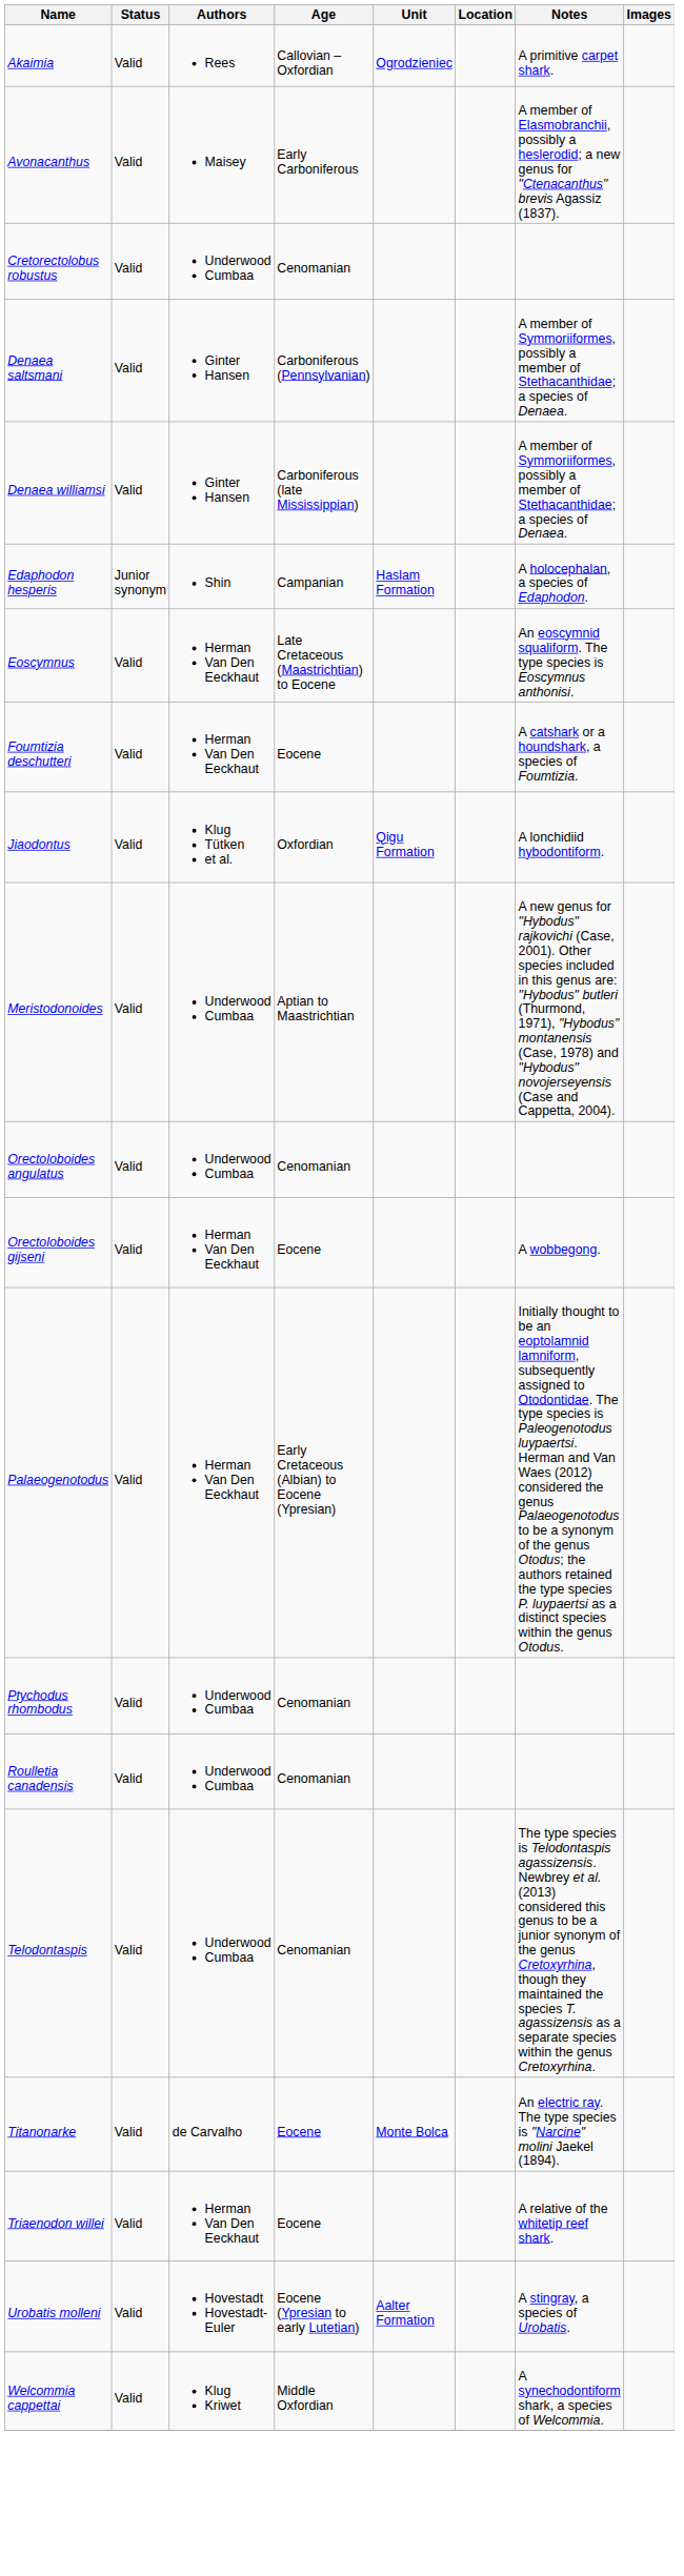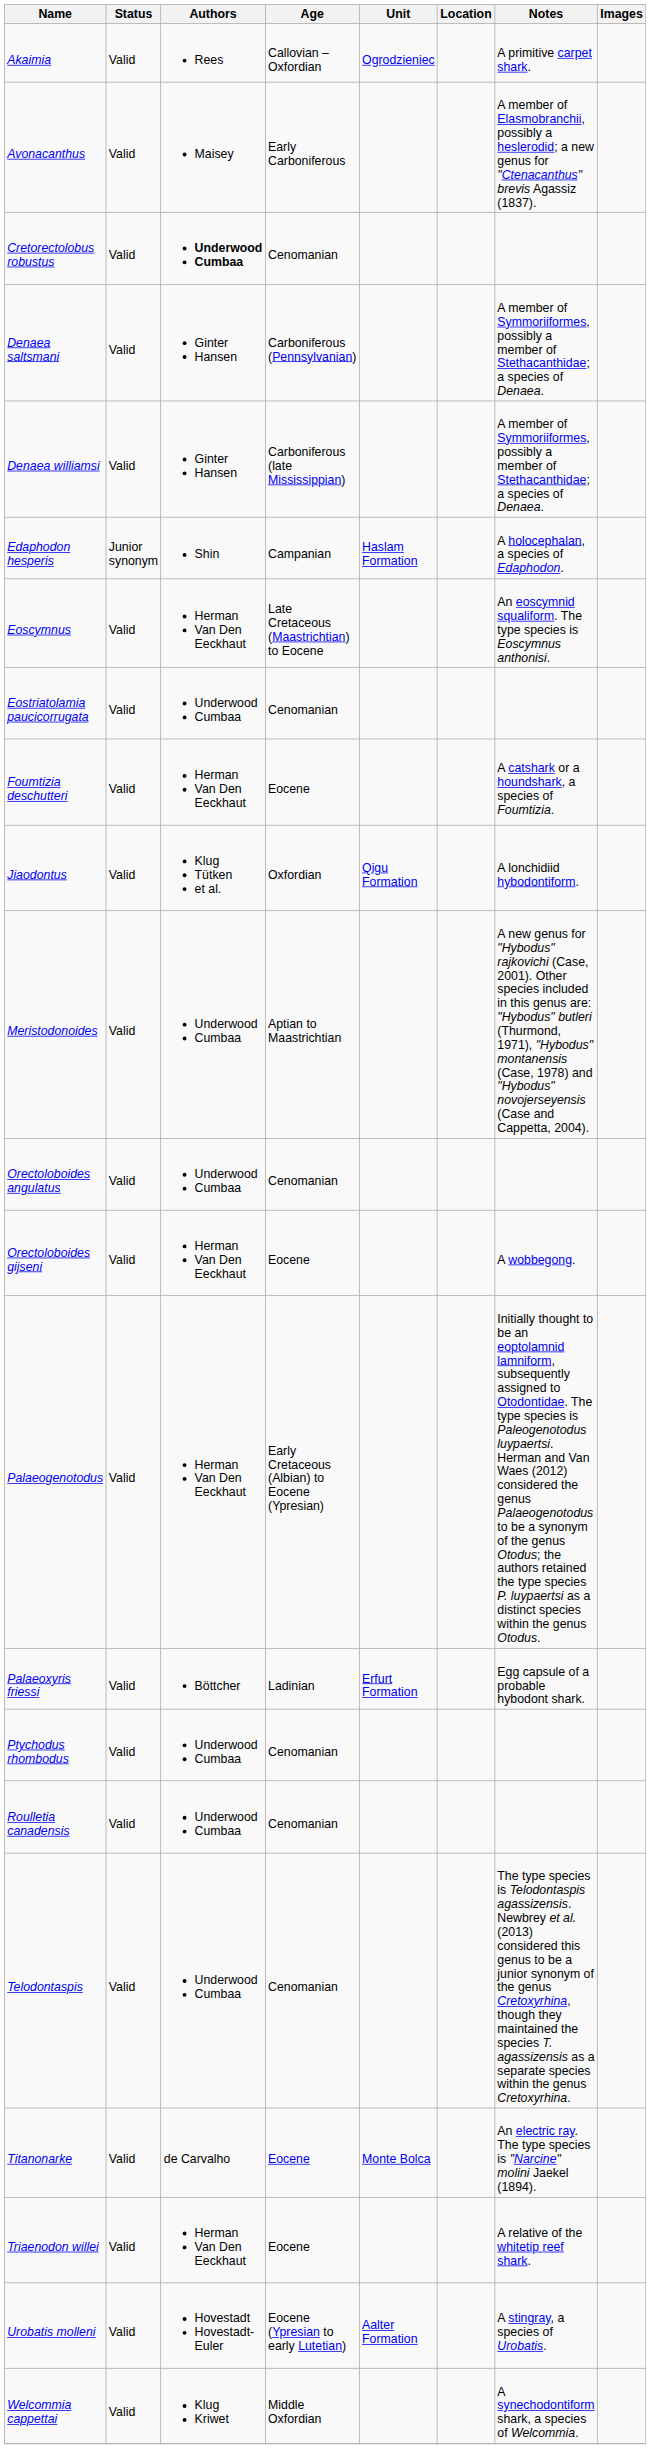Cretorectolobus robustus | Authors: normal -> bold
+ row: Eostriatolamia paucicorrugata | Valid | Underwood Cumbaa | Cenomanian
+ row: Palaeoxyris friessi | Valid | Böttcher | Ladinian | Erfurt Formation | Egg capsule of a probable hybodont shark.
